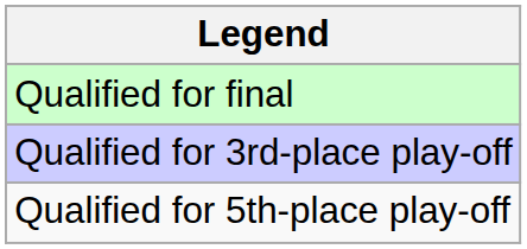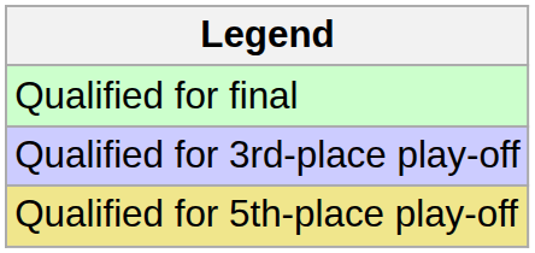row 4 | column 1: no background -> khaki background
